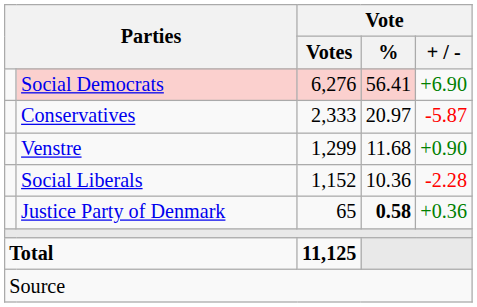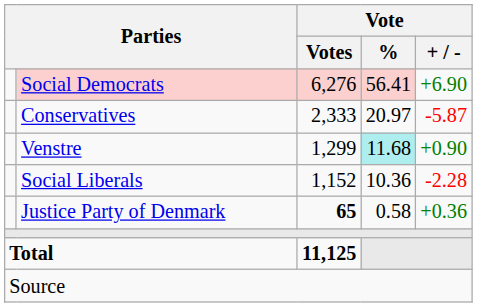Venstre | Vote / %: no background -> paleturquoise background
Justice Party of Denmark | Vote / Votes: normal -> bold
Justice Party of Denmark | Vote / %: bold -> normal
